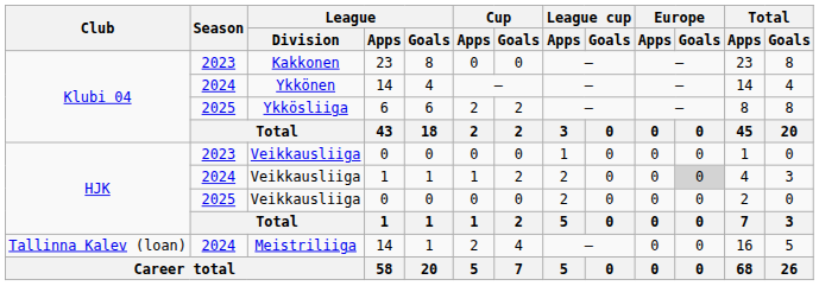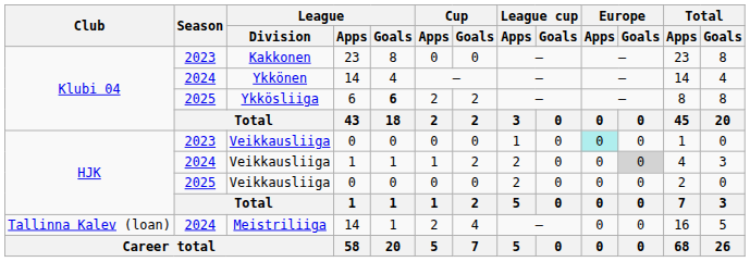Ykkösliiga | League / Goals: normal -> bold
2023 / Veikkausliiga | Europe / Apps: no background -> paleturquoise background
